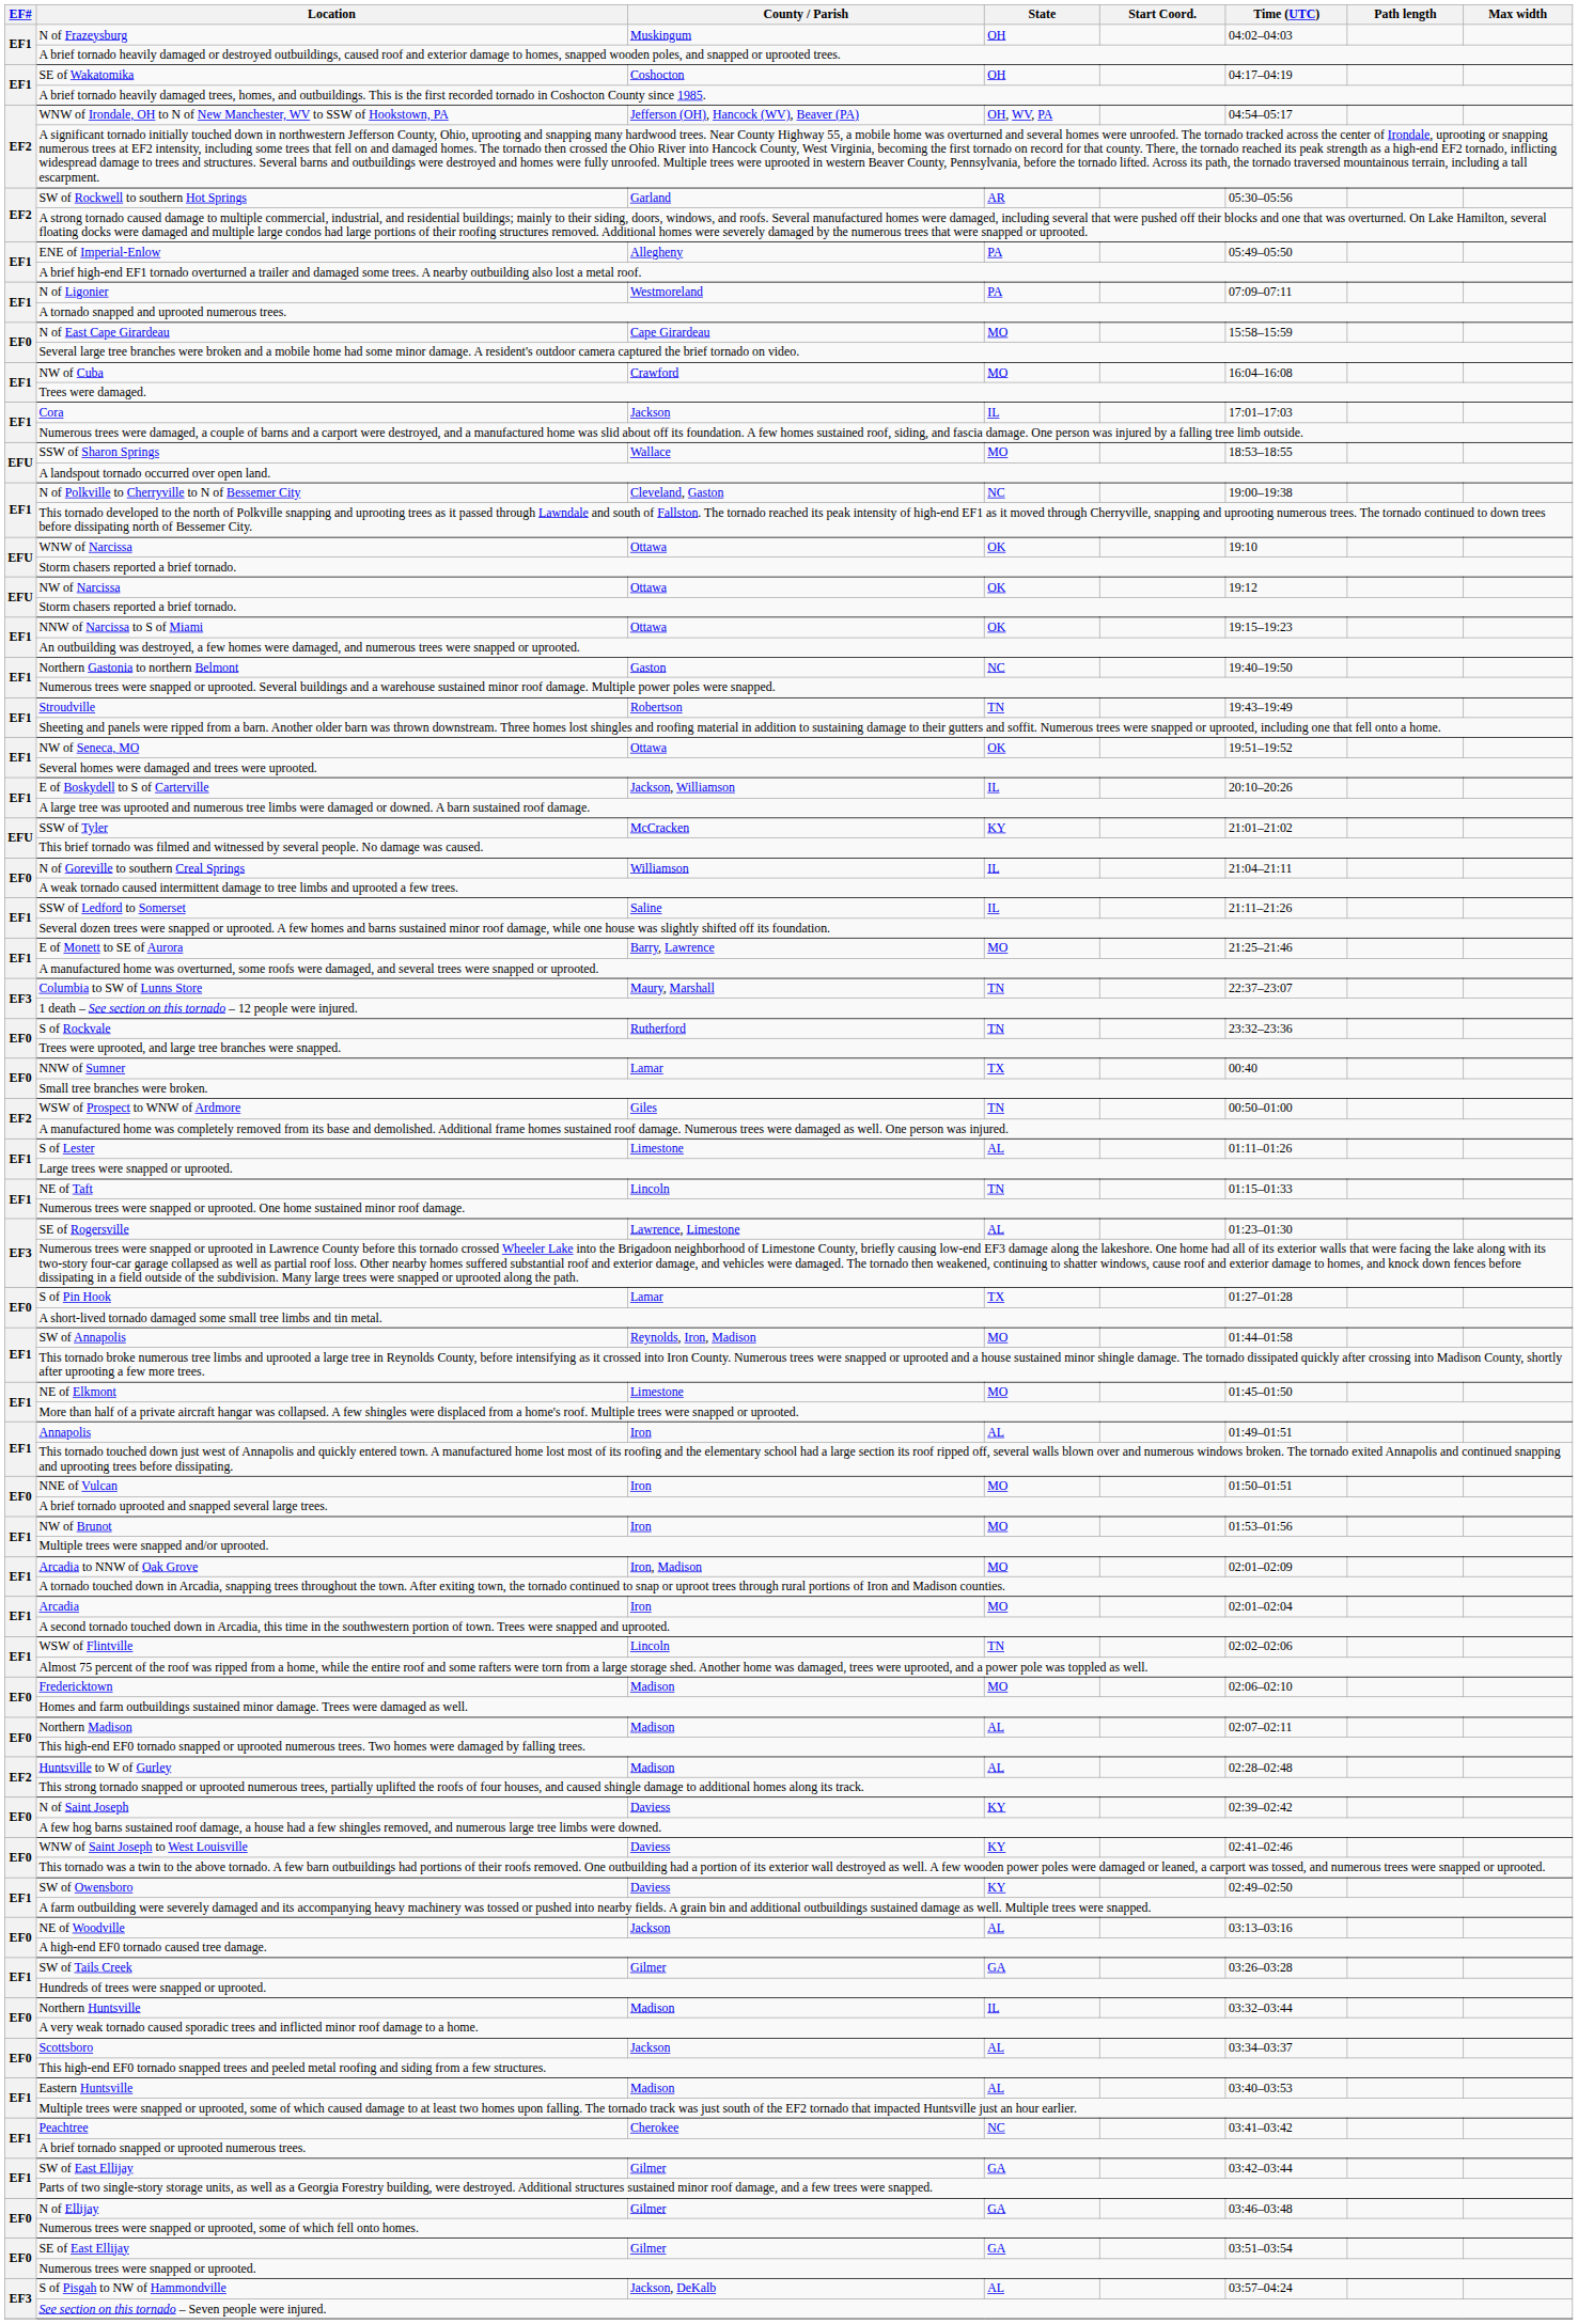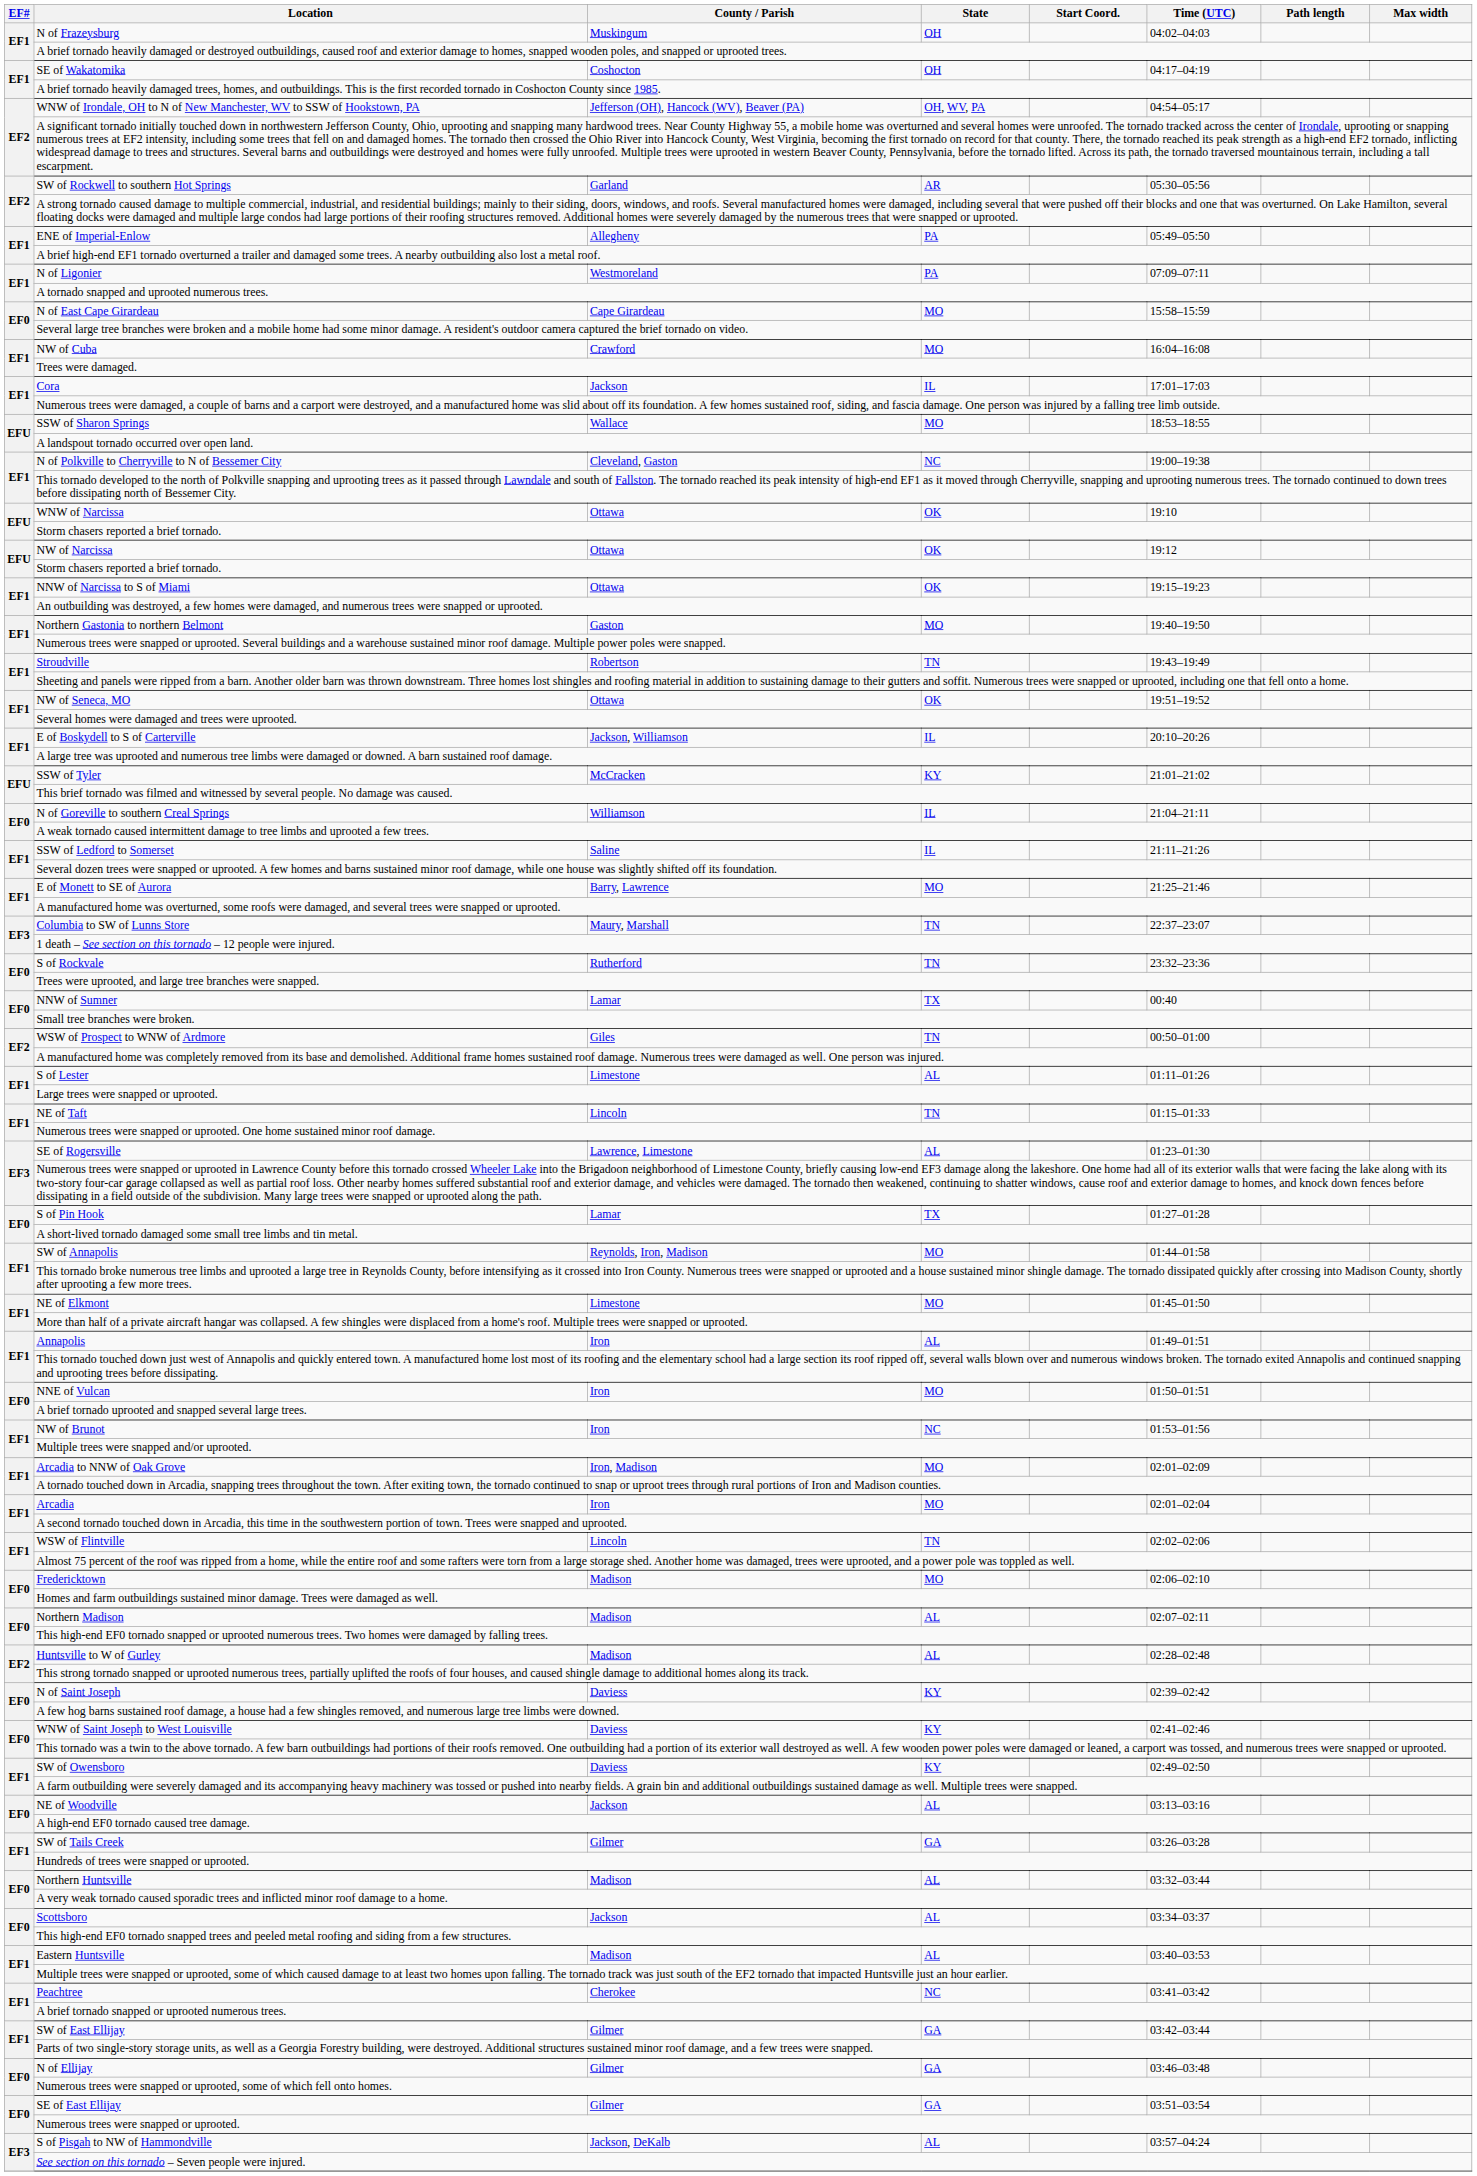Northern Gastonia to northern Belmont | State: NC -> MO
NW of Brunot | State: MO -> NC
Northern Huntsville | State: IL -> AL
